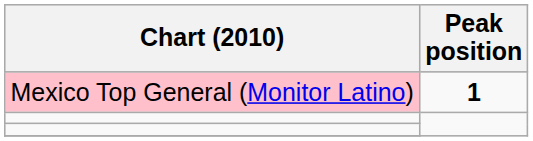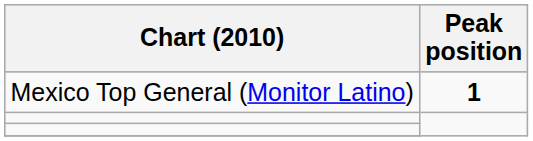row 2 | Chart (2010): pink background -> no background
